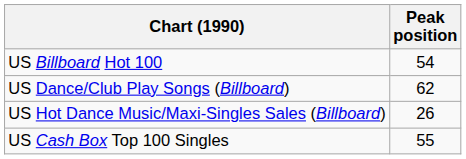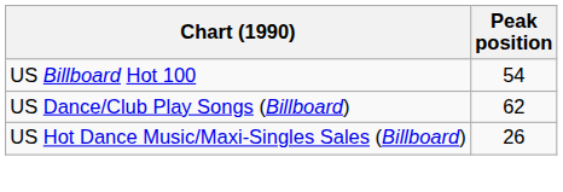- row: US Cash Box Top 100 Singles | 55
